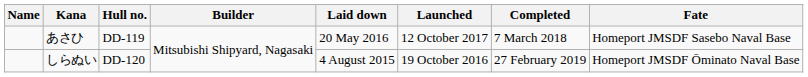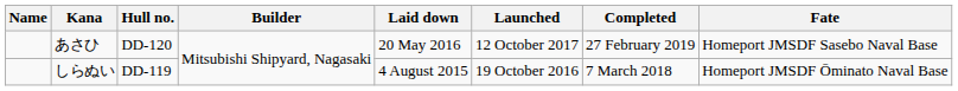あさひ | Hull no.: DD-119 -> DD-120
あさひ | Completed: 7 March 2018 -> 27 February 2019
しらぬい | Hull no.: DD-120 -> DD-119
しらぬい | Completed: 27 February 2019 -> 7 March 2018
